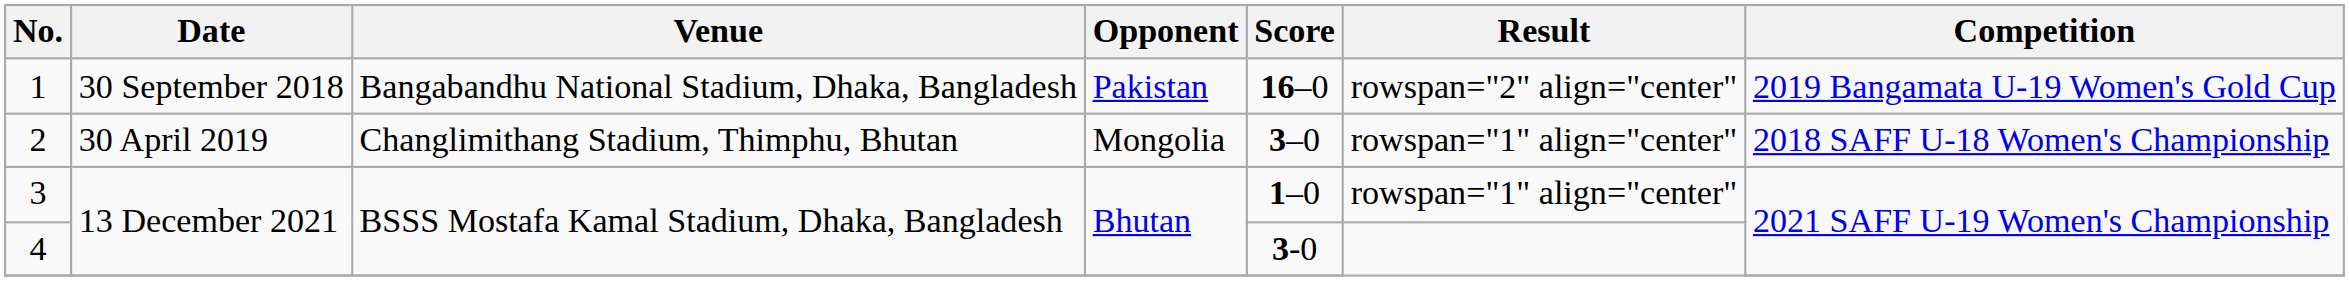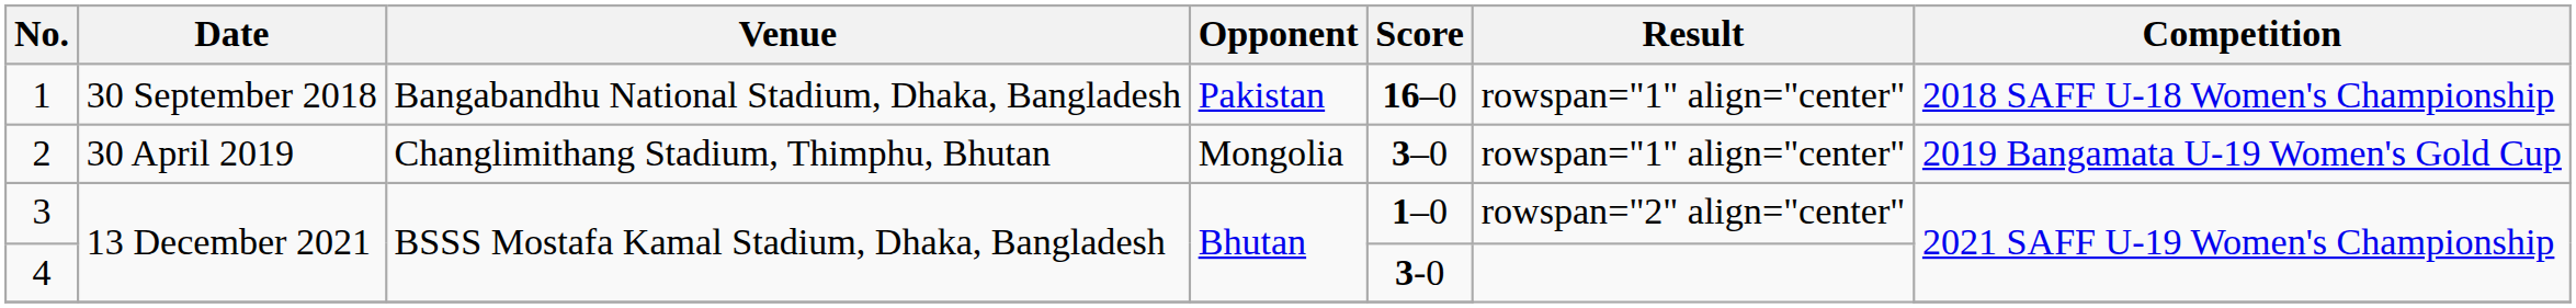1 | Result: rowspan="2" align="center" -> rowspan="1" align="center"
1 | Competition: 2019 Bangamata U-19 Women's Gold Cup -> 2018 SAFF U-18 Women's Championship
2 | Competition: 2018 SAFF U-18 Women's Championship -> 2019 Bangamata U-19 Women's Gold Cup
3 | Result: rowspan="1" align="center" -> rowspan="2" align="center"
